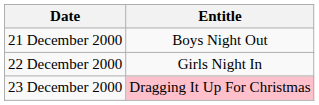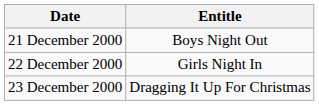23 December 2000 | Entitle: pink background -> no background
